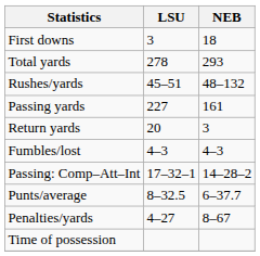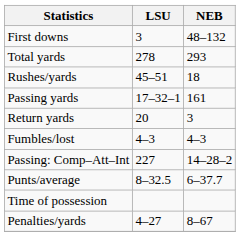First downs | NEB: 18 -> 48–132
Rushes/yards | NEB: 48–132 -> 18
Passing yards | LSU: 227 -> 17–32–1
Passing: Comp–Att–Int | LSU: 17–32–1 -> 227
rows swapped: Penalties/yards <-> Time of possession
